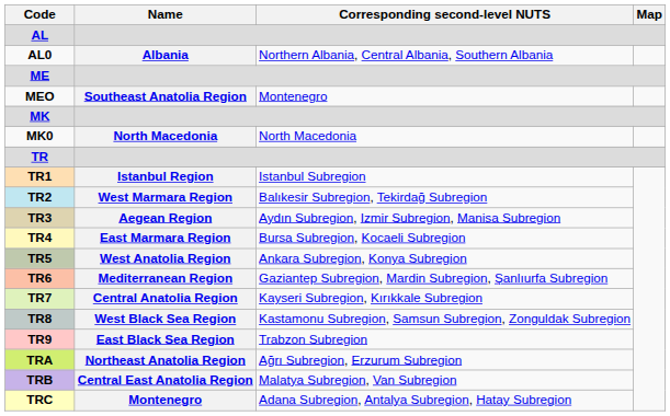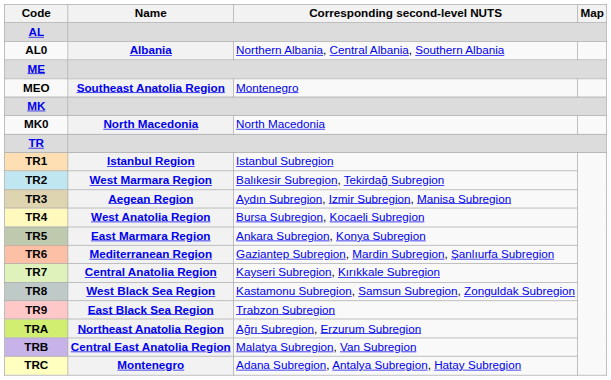TR4 | Name: East Marmara Region -> West Anatolia Region
TR5 | Name: West Anatolia Region -> East Marmara Region
